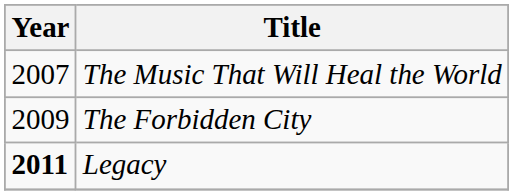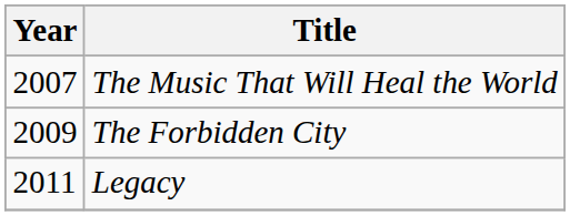Legacy | Year: bold -> normal
